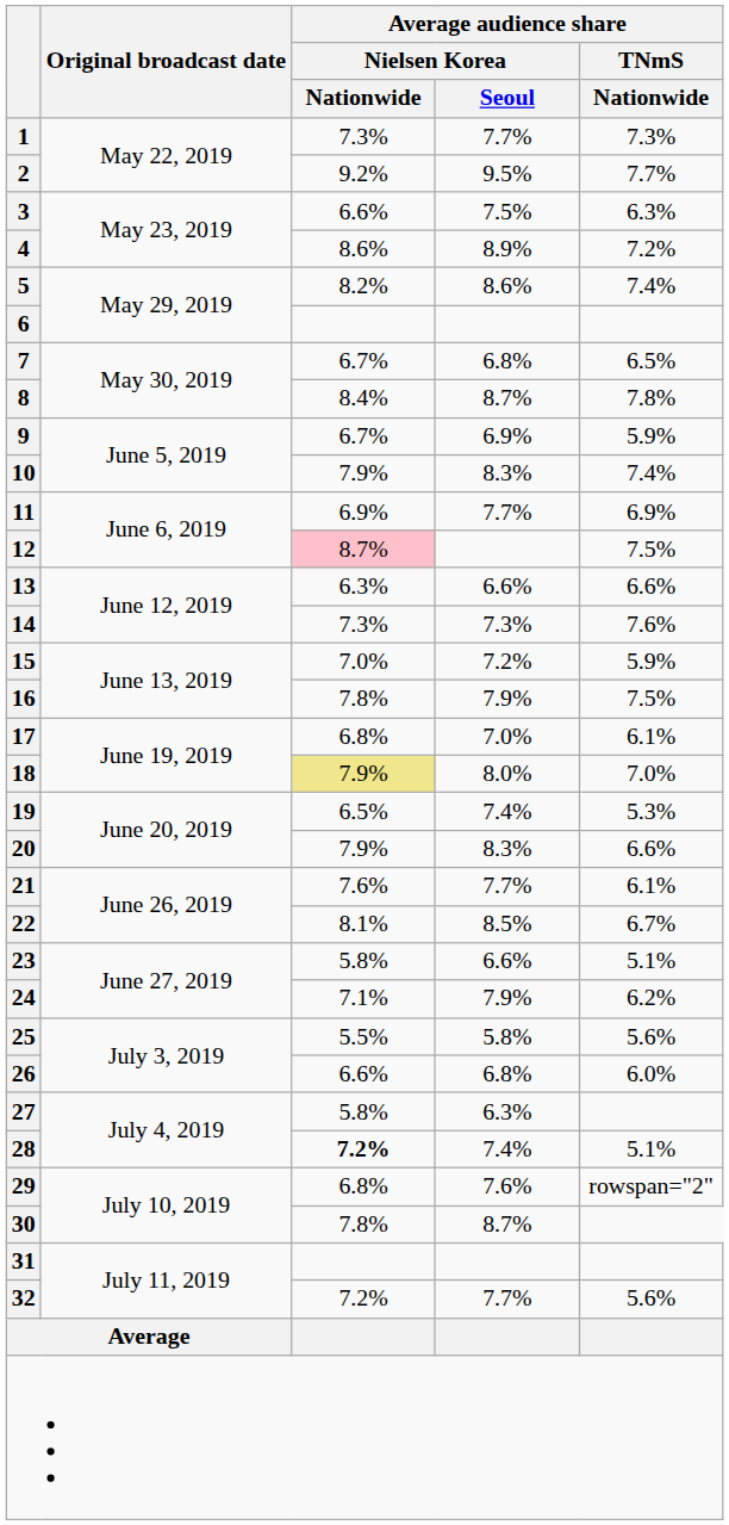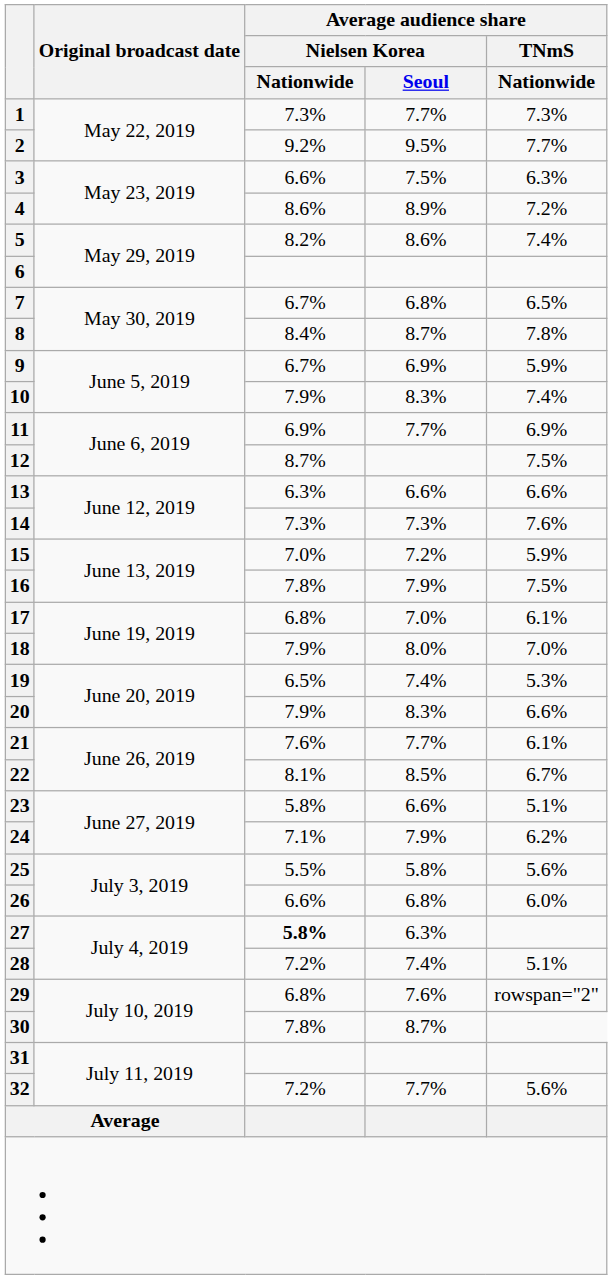12 | Average audience share / Nielsen Korea / Nationwide: pink background -> no background
18 | Average audience share / Nielsen Korea / Nationwide: khaki background -> no background
27 | Average audience share / Nielsen Korea / Nationwide: normal -> bold
28 | Average audience share / Nielsen Korea / Nationwide: bold -> normal
